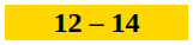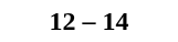row 1 | column 1: gold background -> no background
